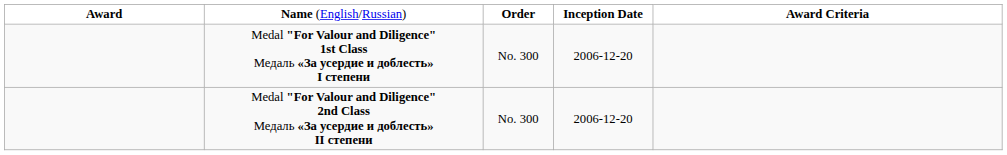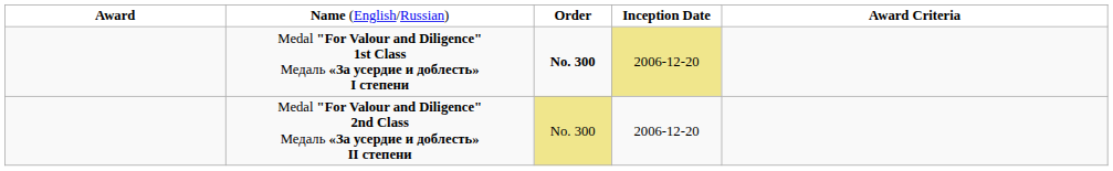row 2 | column 3: normal -> bold
row 2 | column 4: no background -> khaki background
row 3 | column 3: no background -> khaki background
